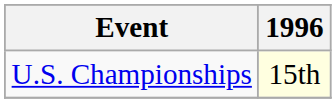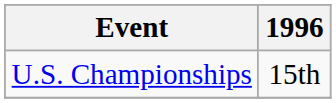U.S. Championships | 1996: lightyellow background -> no background
